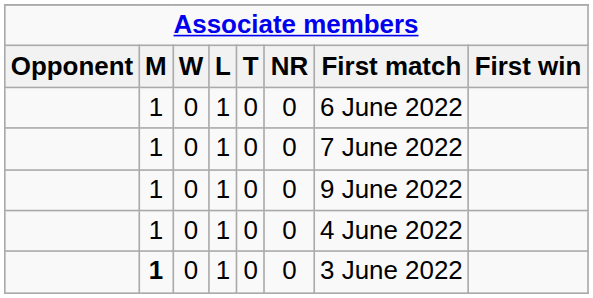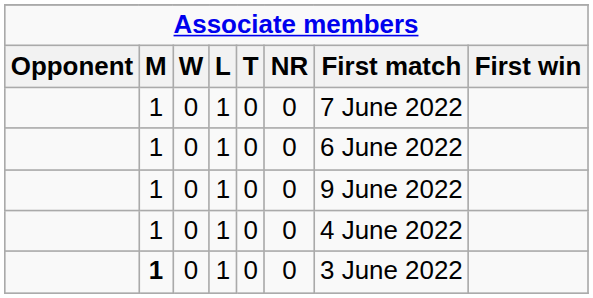row 3 | First match: 6 June 2022 -> 7 June 2022
row 4 | First match: 7 June 2022 -> 6 June 2022
